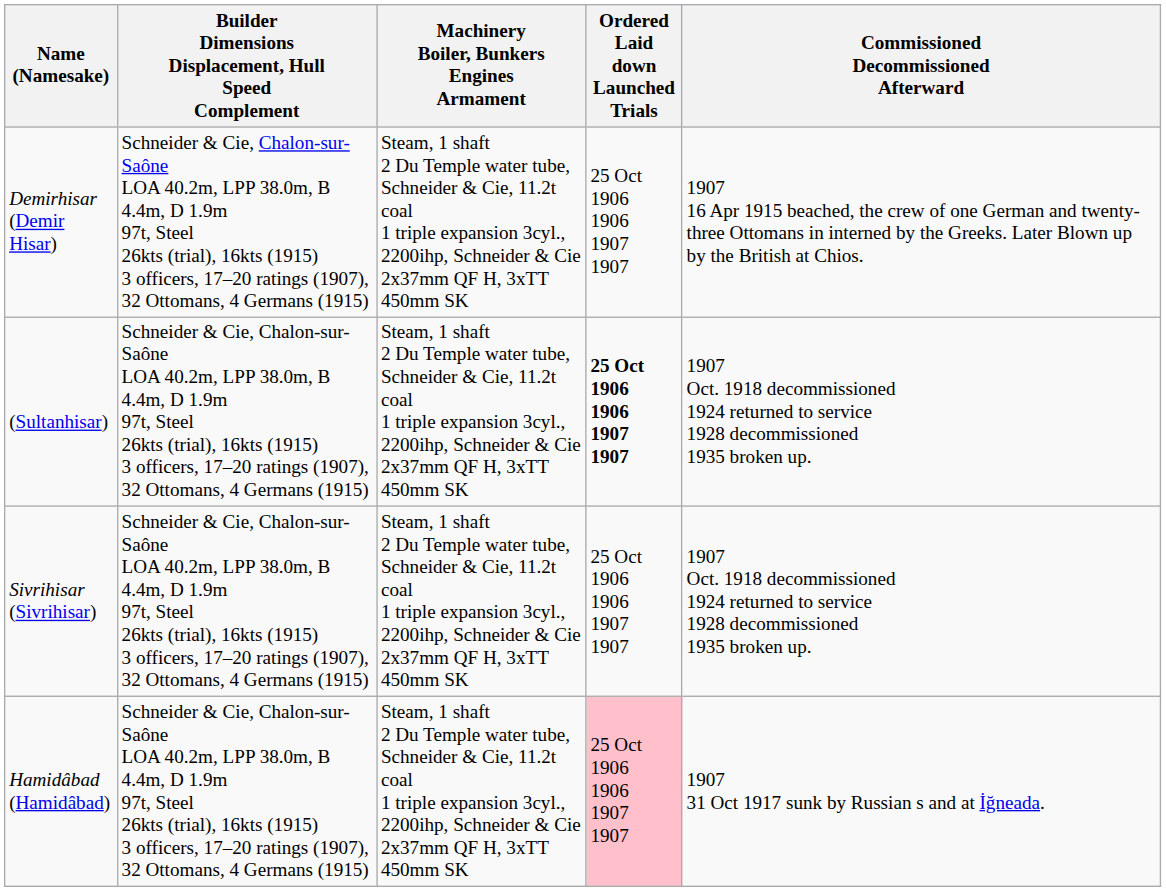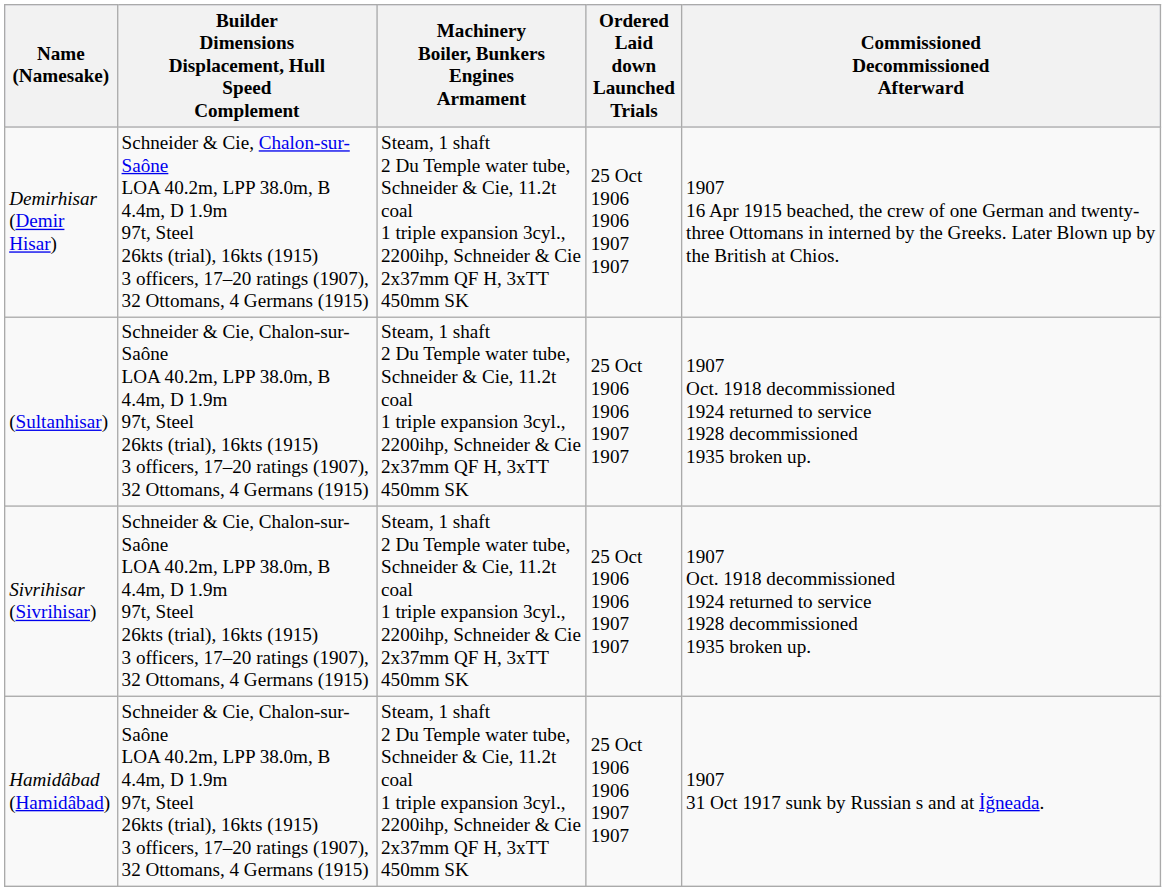(Sultanhisar) | Ordered Laid down Launched Trials: bold -> normal
Hamidâbad (Hamidâbad) | Ordered Laid down Launched Trials: pink background -> no background
